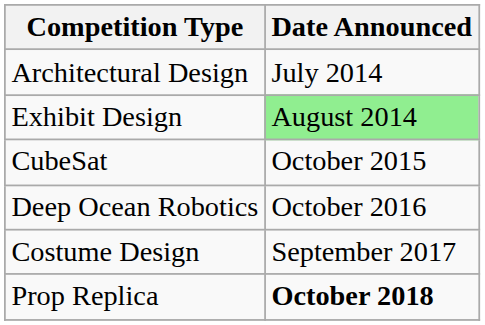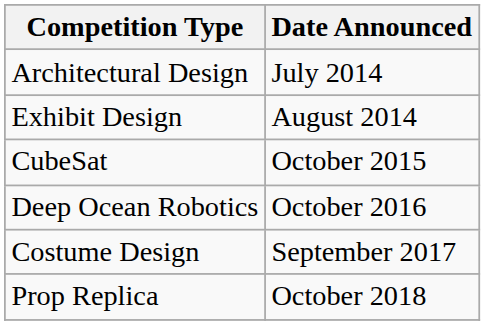Exhibit Design | Date Announced: lightgreen background -> no background
Prop Replica | Date Announced: bold -> normal
